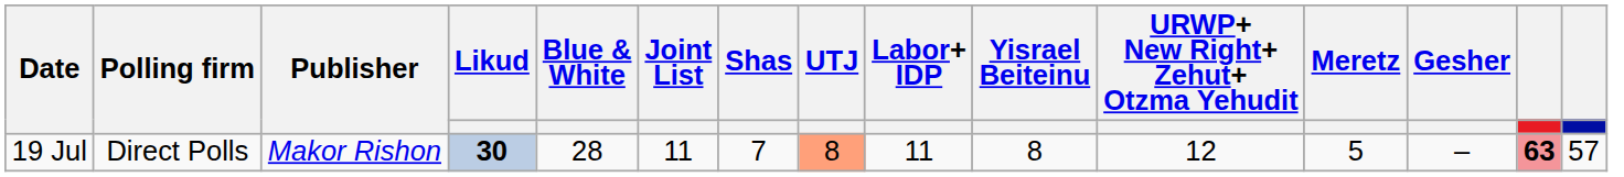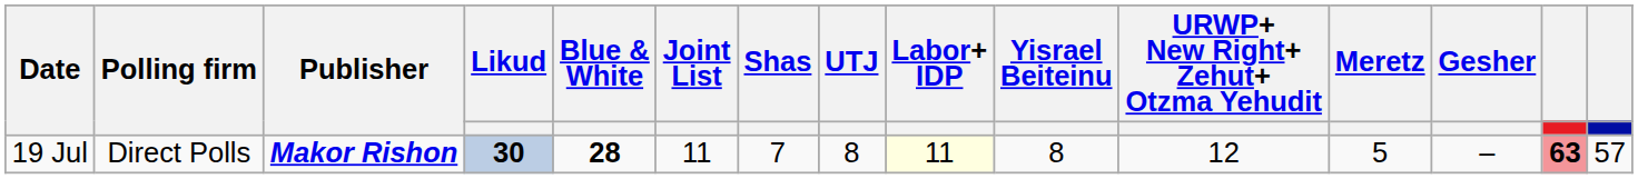19 Jul | Publisher: normal -> bold
19 Jul | Blue & White: normal -> bold
19 Jul | UTJ: lightsalmon background -> no background
19 Jul | Labor+ IDP: no background -> lightyellow background
